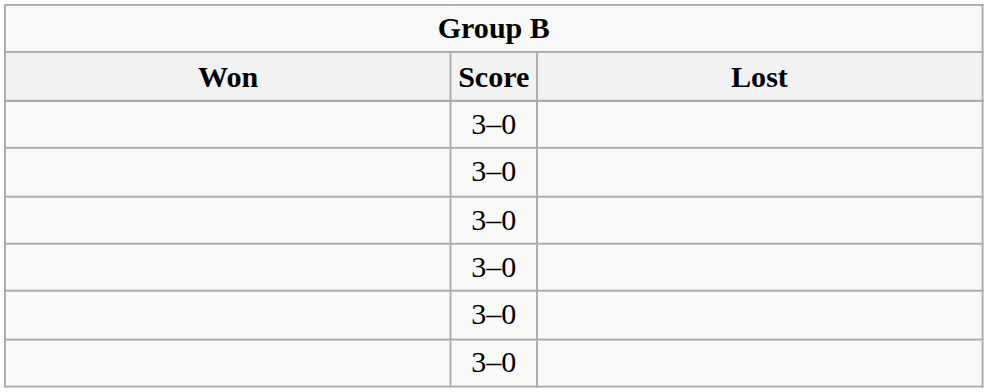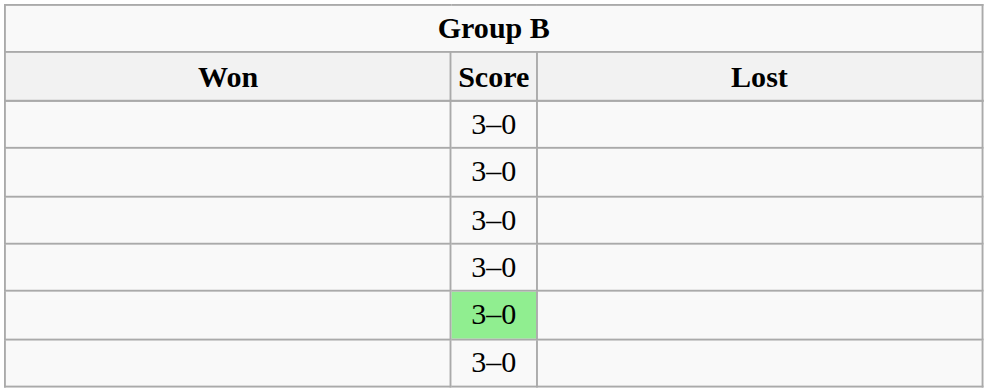row 7 | Score: no background -> lightgreen background
